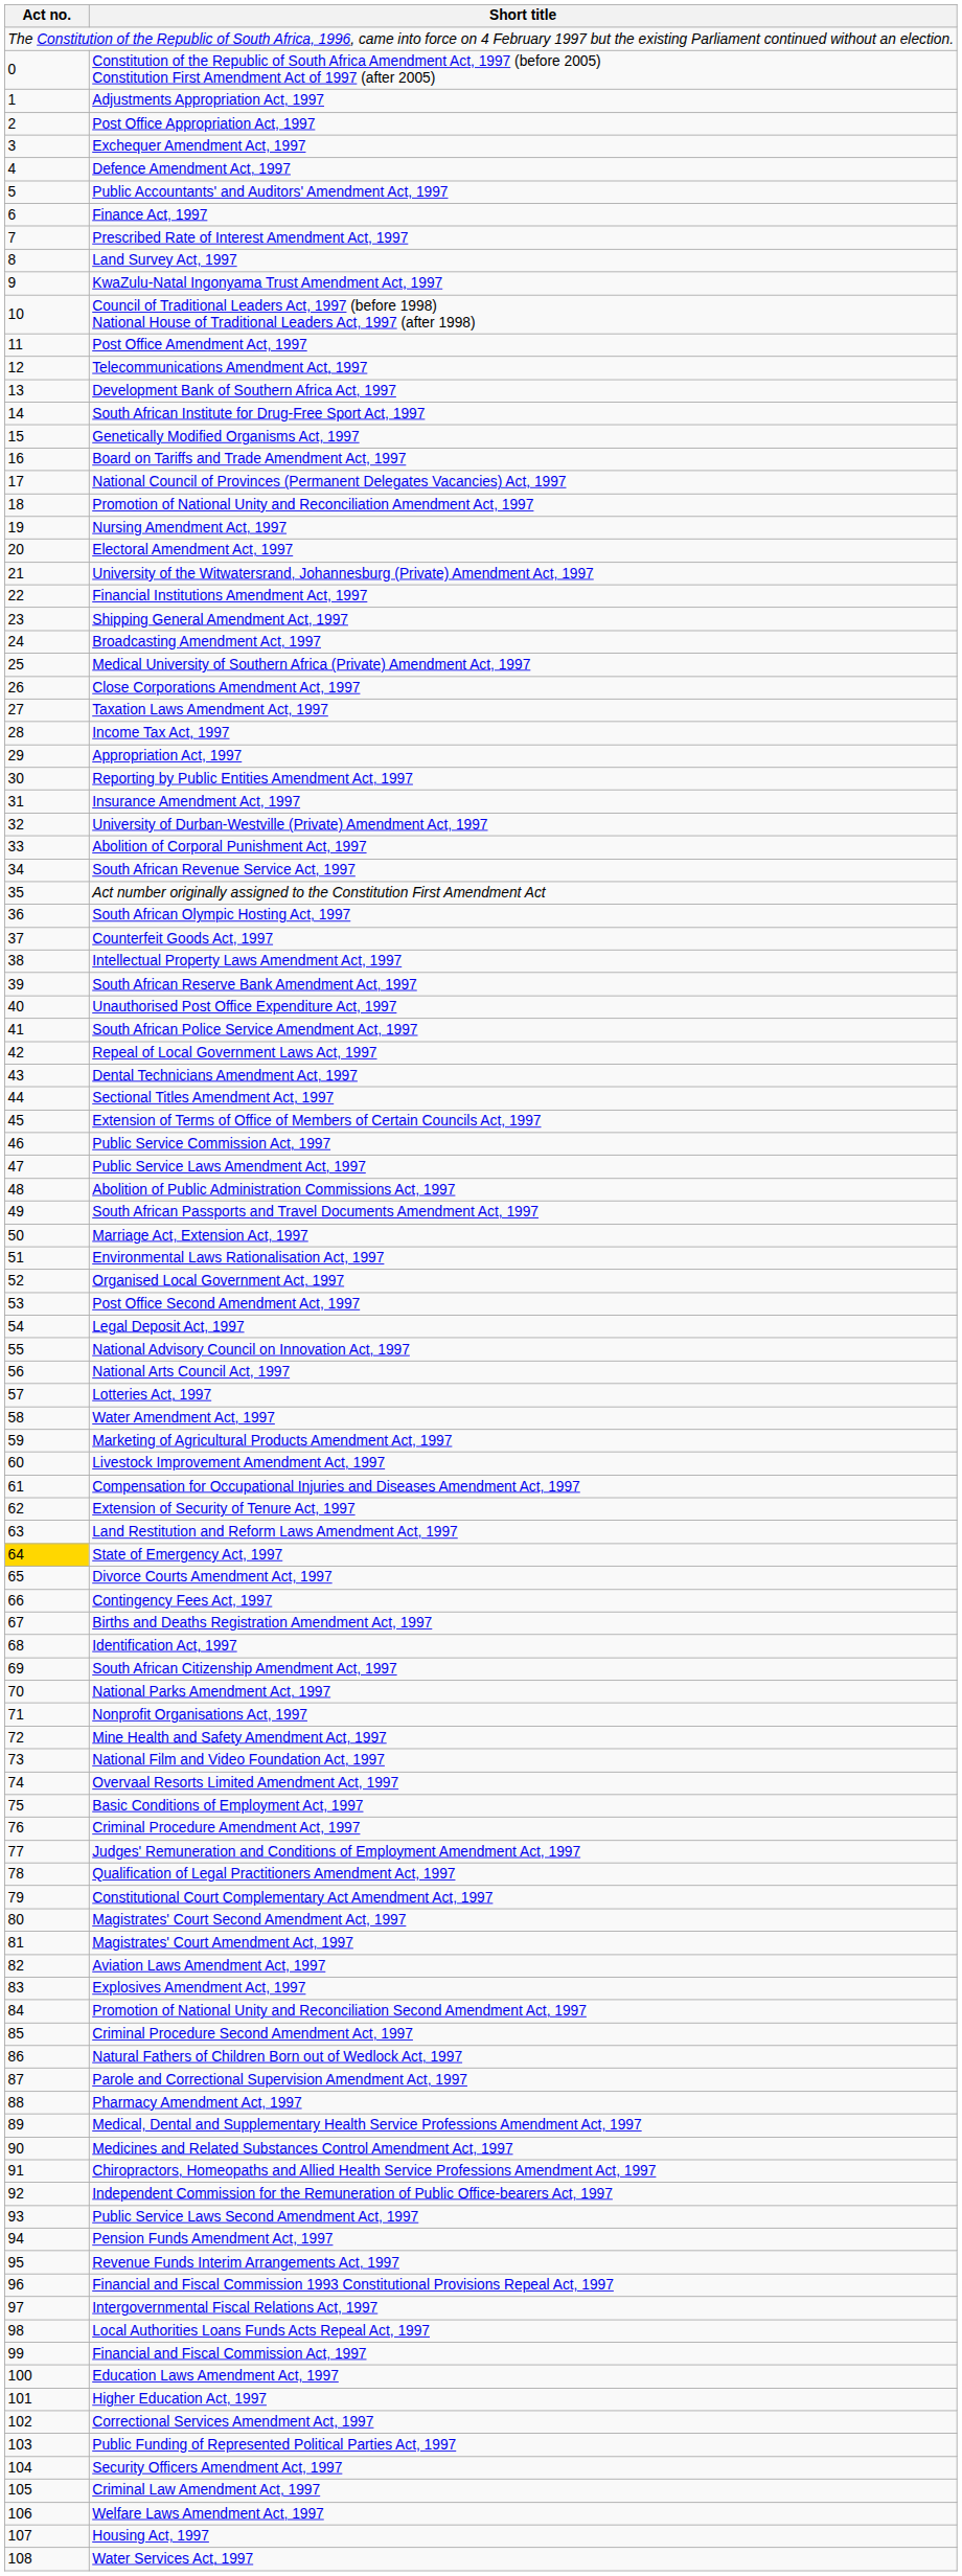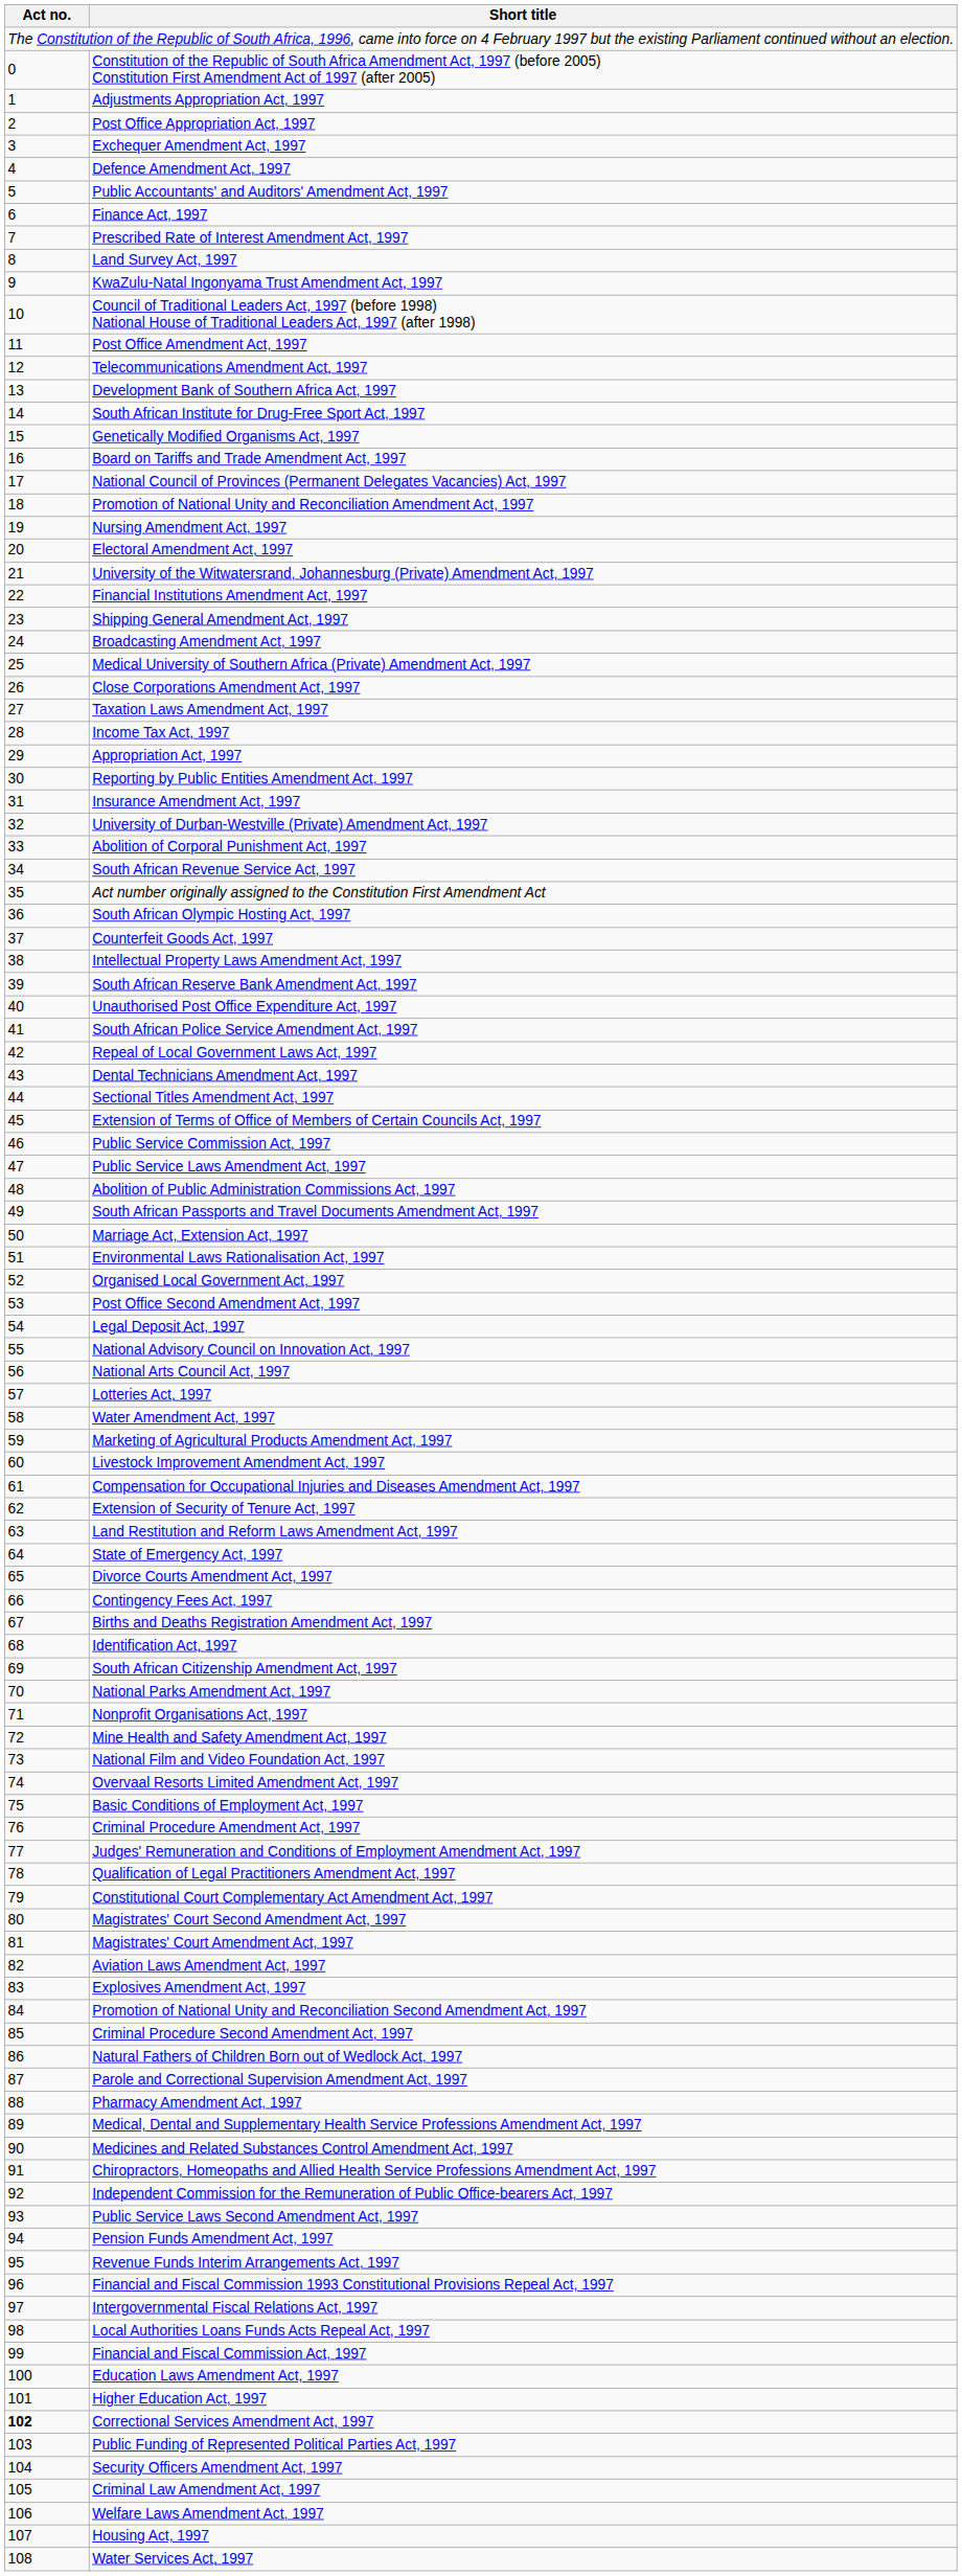State of Emergency Act, 1997 | Act no.: gold background -> no background
Correctional Services Amendment Act, 1997 | Act no.: normal -> bold
